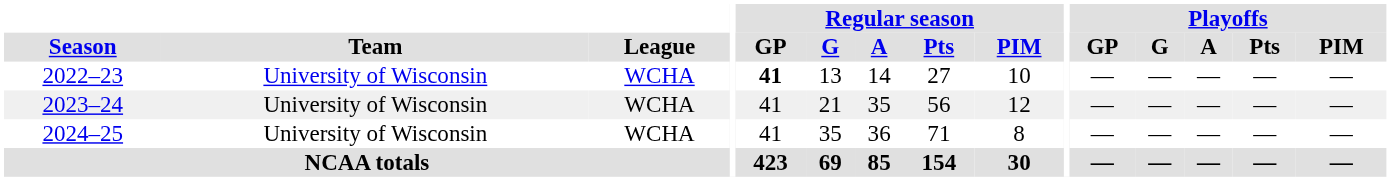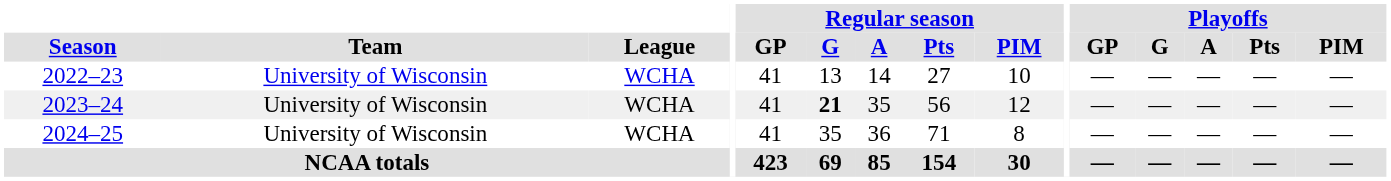2022–23 | Regular season / GP: bold -> normal
2023–24 | Regular season / G: normal -> bold
